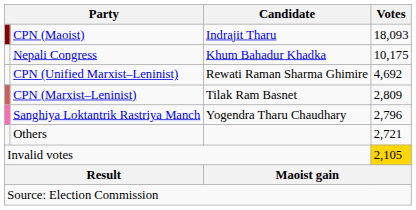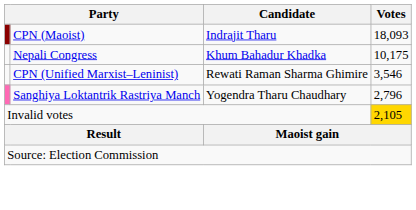CPN (Unified Marxist–Leninist) | Votes: 4,692 -> 3,546
- row: CPN (Marxist–Leninist) | Tilak Ram Basnet | 2,809
- row: Others | 2,721
